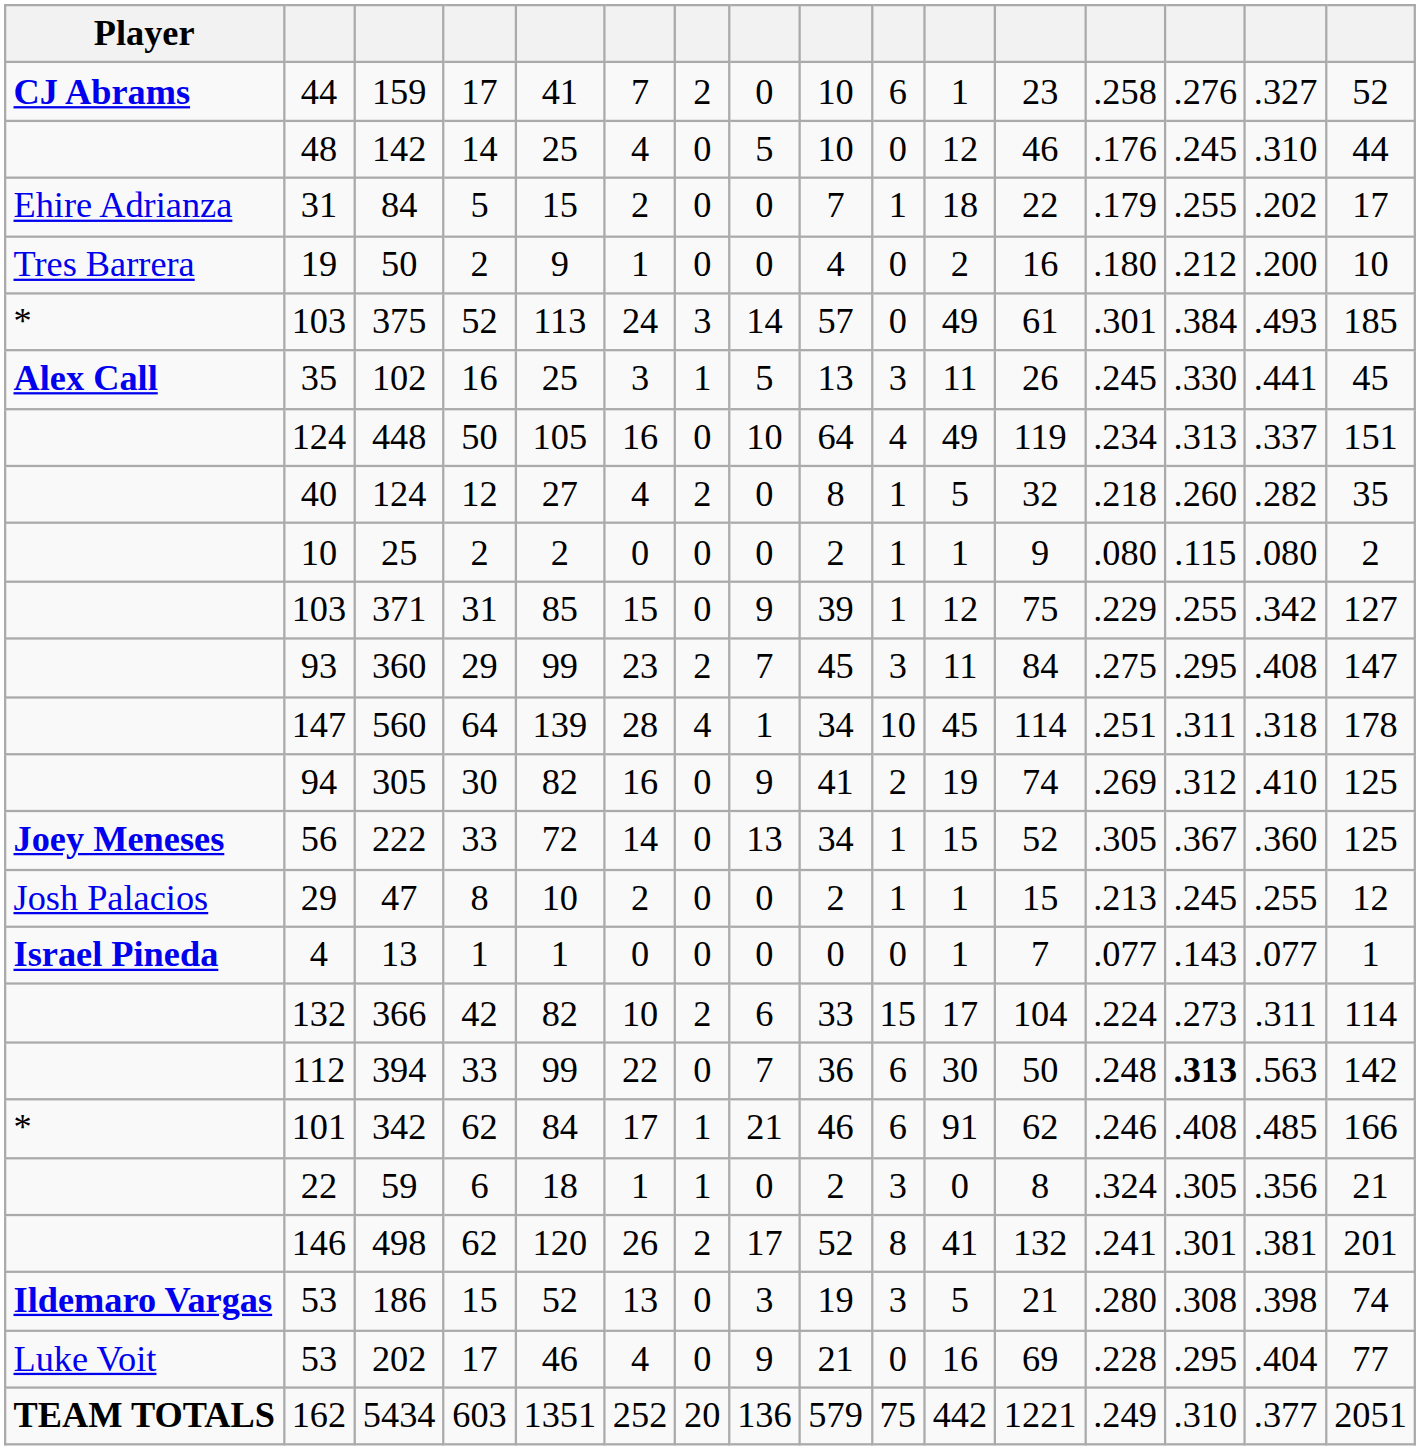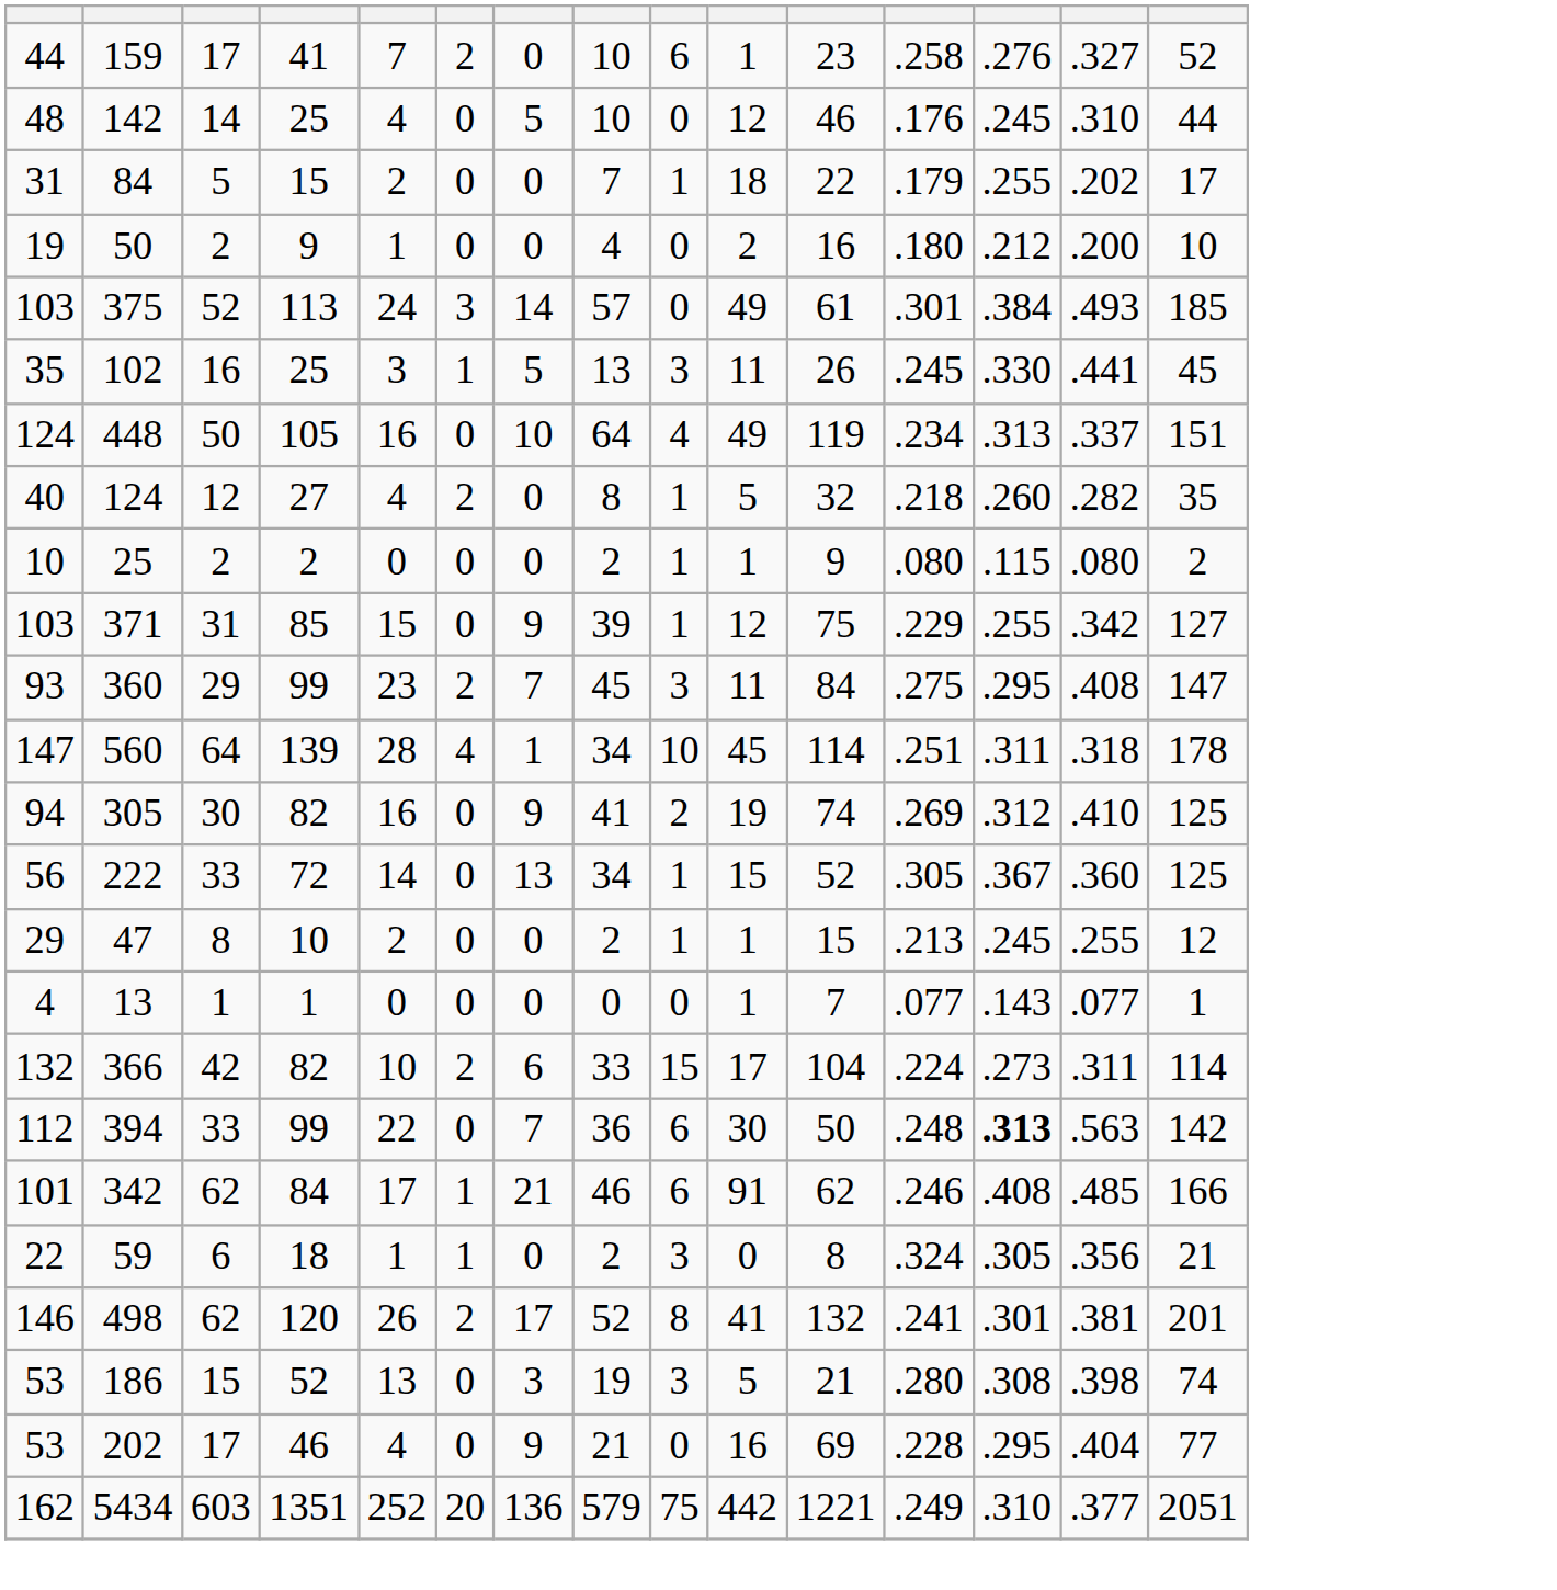- column: Player | CJ Abrams | Ehire Adrianza | Tres Barrera | * | Alex Call | Joey Meneses | Josh Palacios | Israel Pineda | * | Ildemaro Vargas | Luke Voit | TEAM TOTALS
